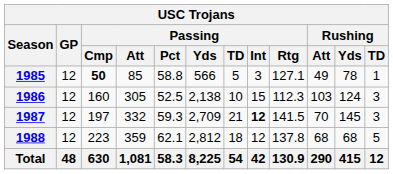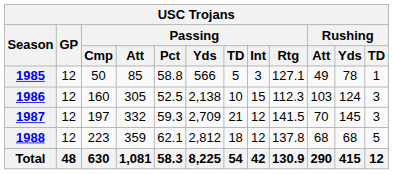1985 | Passing / Cmp: bold -> normal
1987 | Passing / Int: bold -> normal
